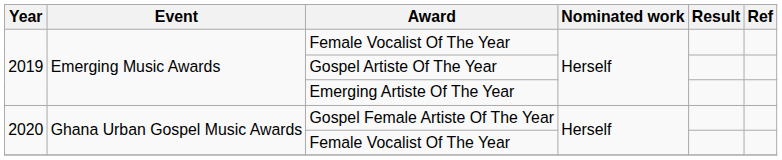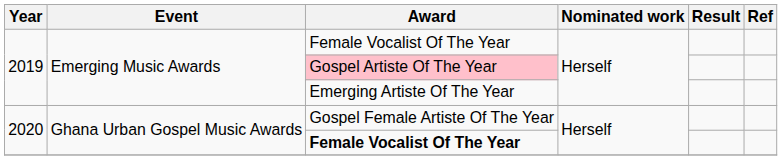Gospel Artiste Of The Year | Award: no background -> pink background
2020 / Female Vocalist Of The Year | Award: normal -> bold
